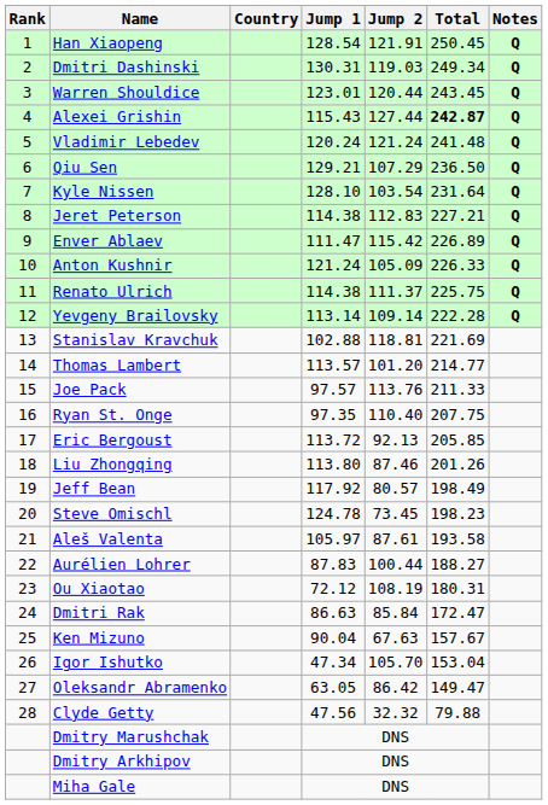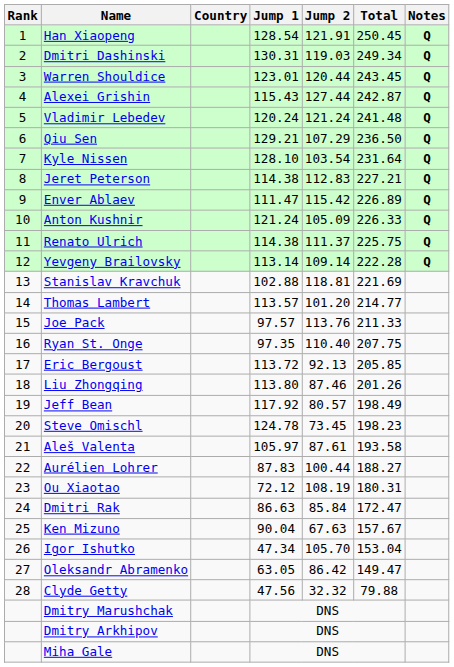Alexei Grishin | Total: bold -> normal
